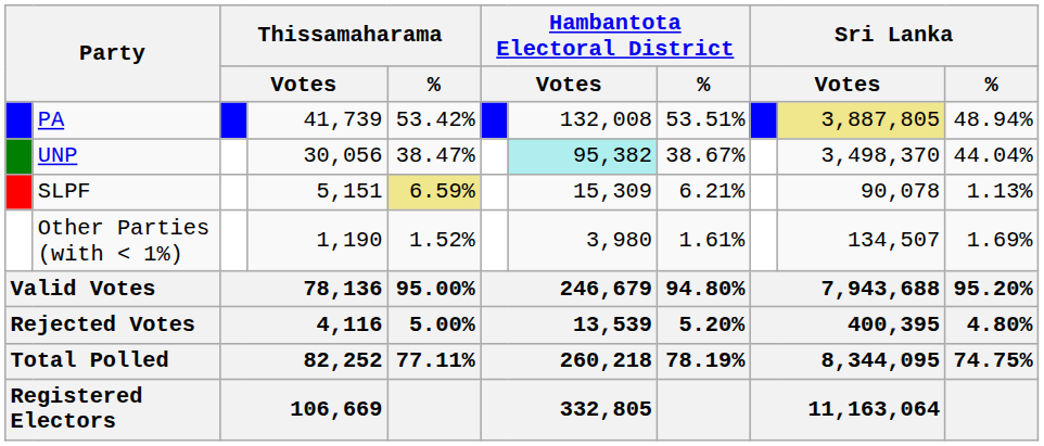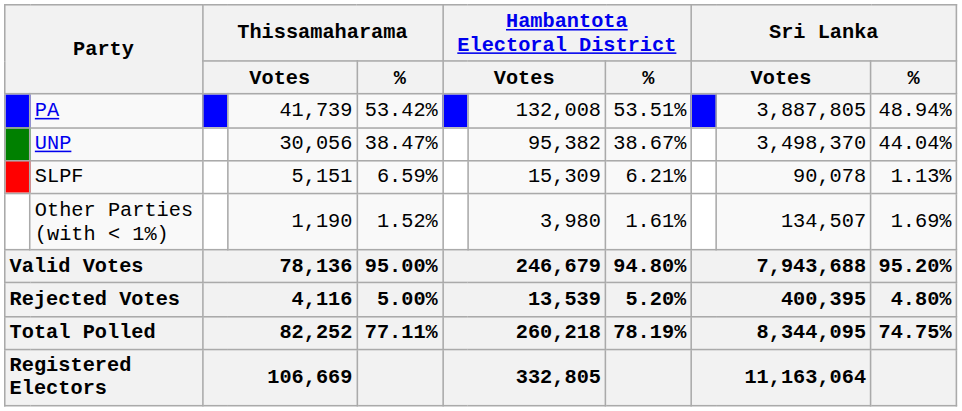PA | column 10: khaki background -> no background
UNP | column 7: paleturquoise background -> no background
SLPF | Thissamaharama / %: khaki background -> no background
